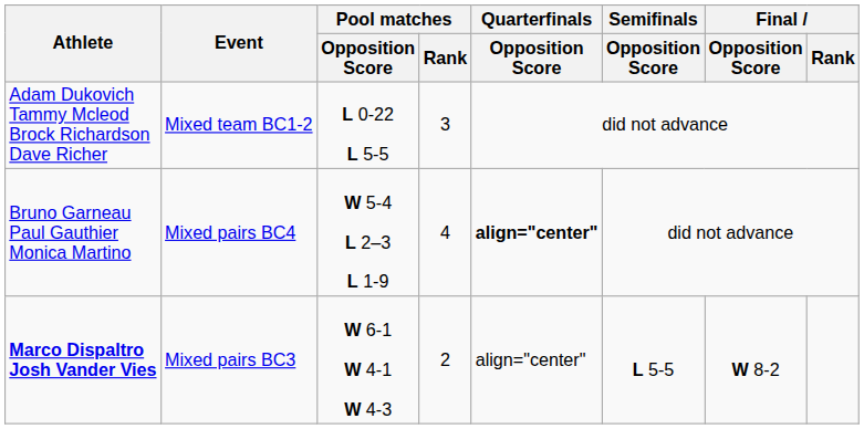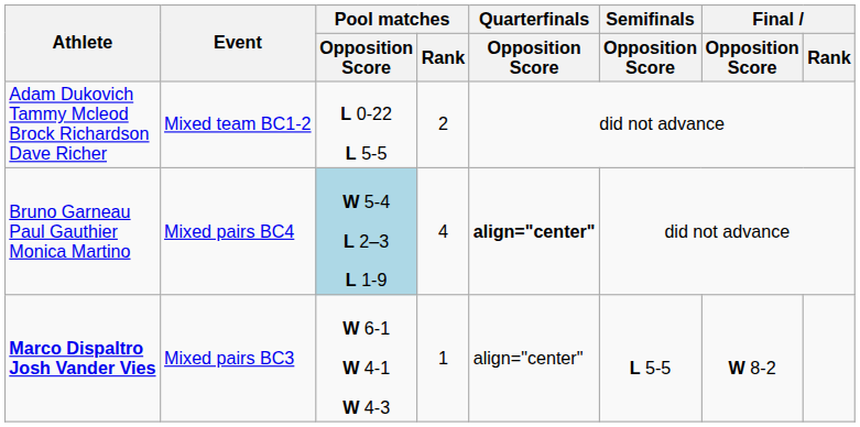Adam Dukovich Tammy Mcleod Brock Richardson Dave Richer | Pool matches / Rank: 3 -> 2
Bruno Garneau Paul Gauthier Monica Martino | Pool matches / Opposition Score: no background -> lightblue background
Marco Dispaltro Josh Vander Vies | Pool matches / Rank: 2 -> 1
